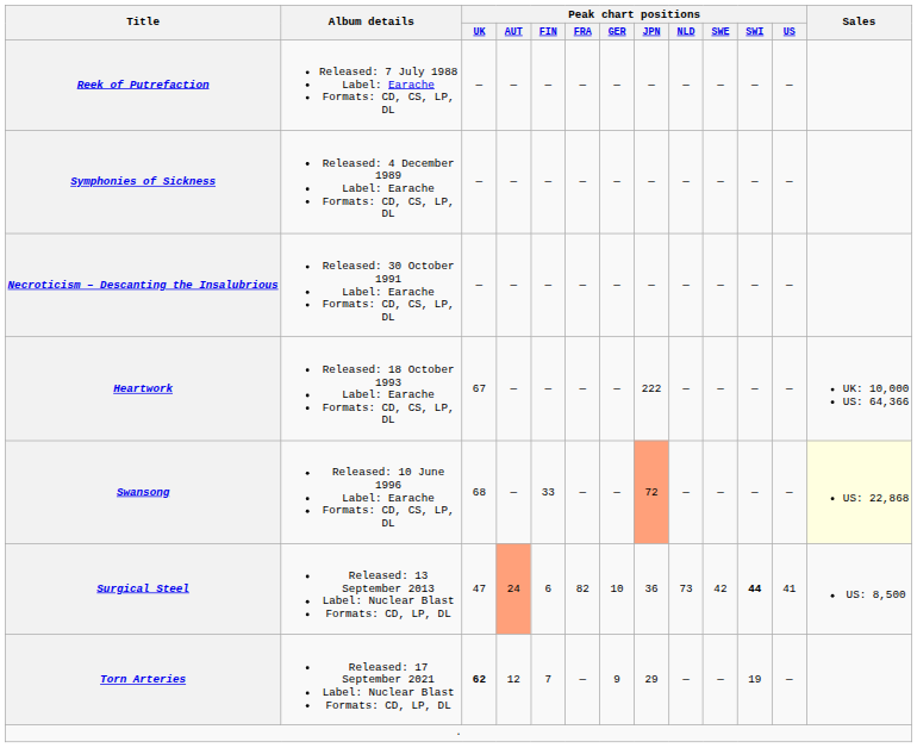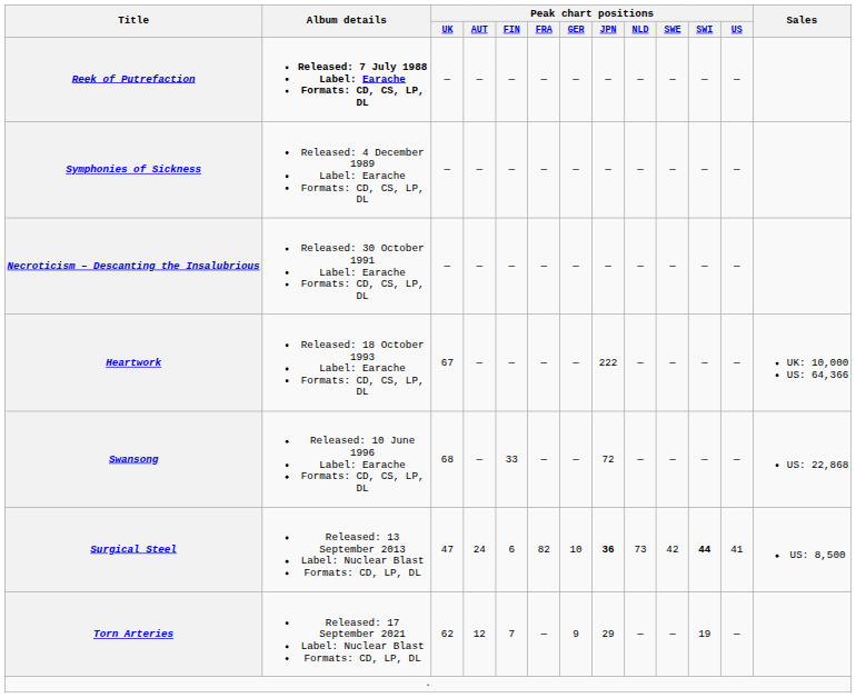Reek of Putrefaction | Album details: normal -> bold
Swansong | Peak chart positions / JPN: lightsalmon background -> no background
Swansong | Sales: lightyellow background -> no background
Surgical Steel | Peak chart positions / AUT: lightsalmon background -> no background
Surgical Steel | Peak chart positions / JPN: normal -> bold
Torn Arteries | Peak chart positions / UK: bold -> normal
